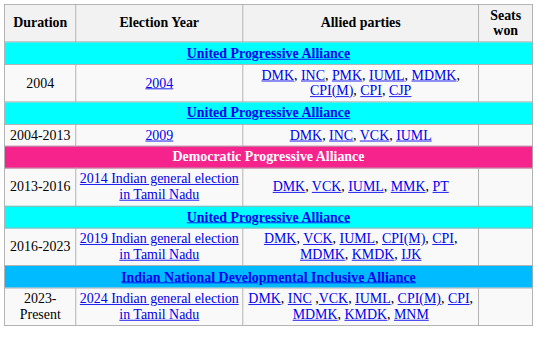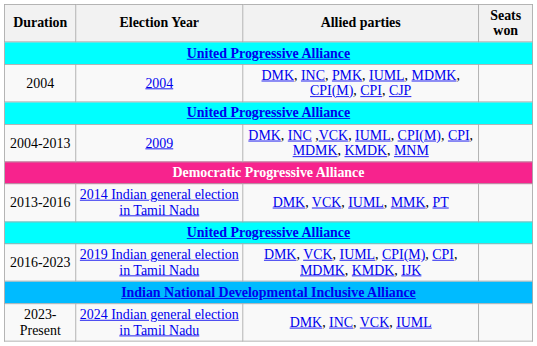2009 | Allied parties: DMK, INC, VCK, IUML -> DMK, INC ,VCK, IUML, CPI(M), CPI, MDMK, KMDK, MNM
2024 Indian general election in Tamil Nadu | Allied parties: DMK, INC ,VCK, IUML, CPI(M), CPI, MDMK, KMDK, MNM -> DMK, INC, VCK, IUML
